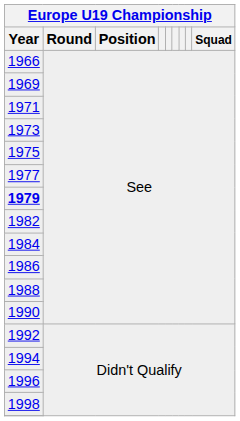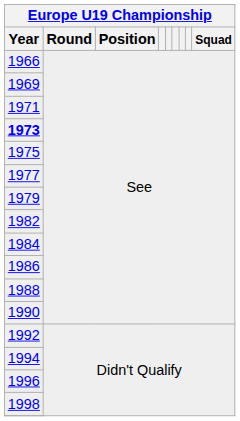1973 | Year: normal -> bold
1979 | Year: bold -> normal
